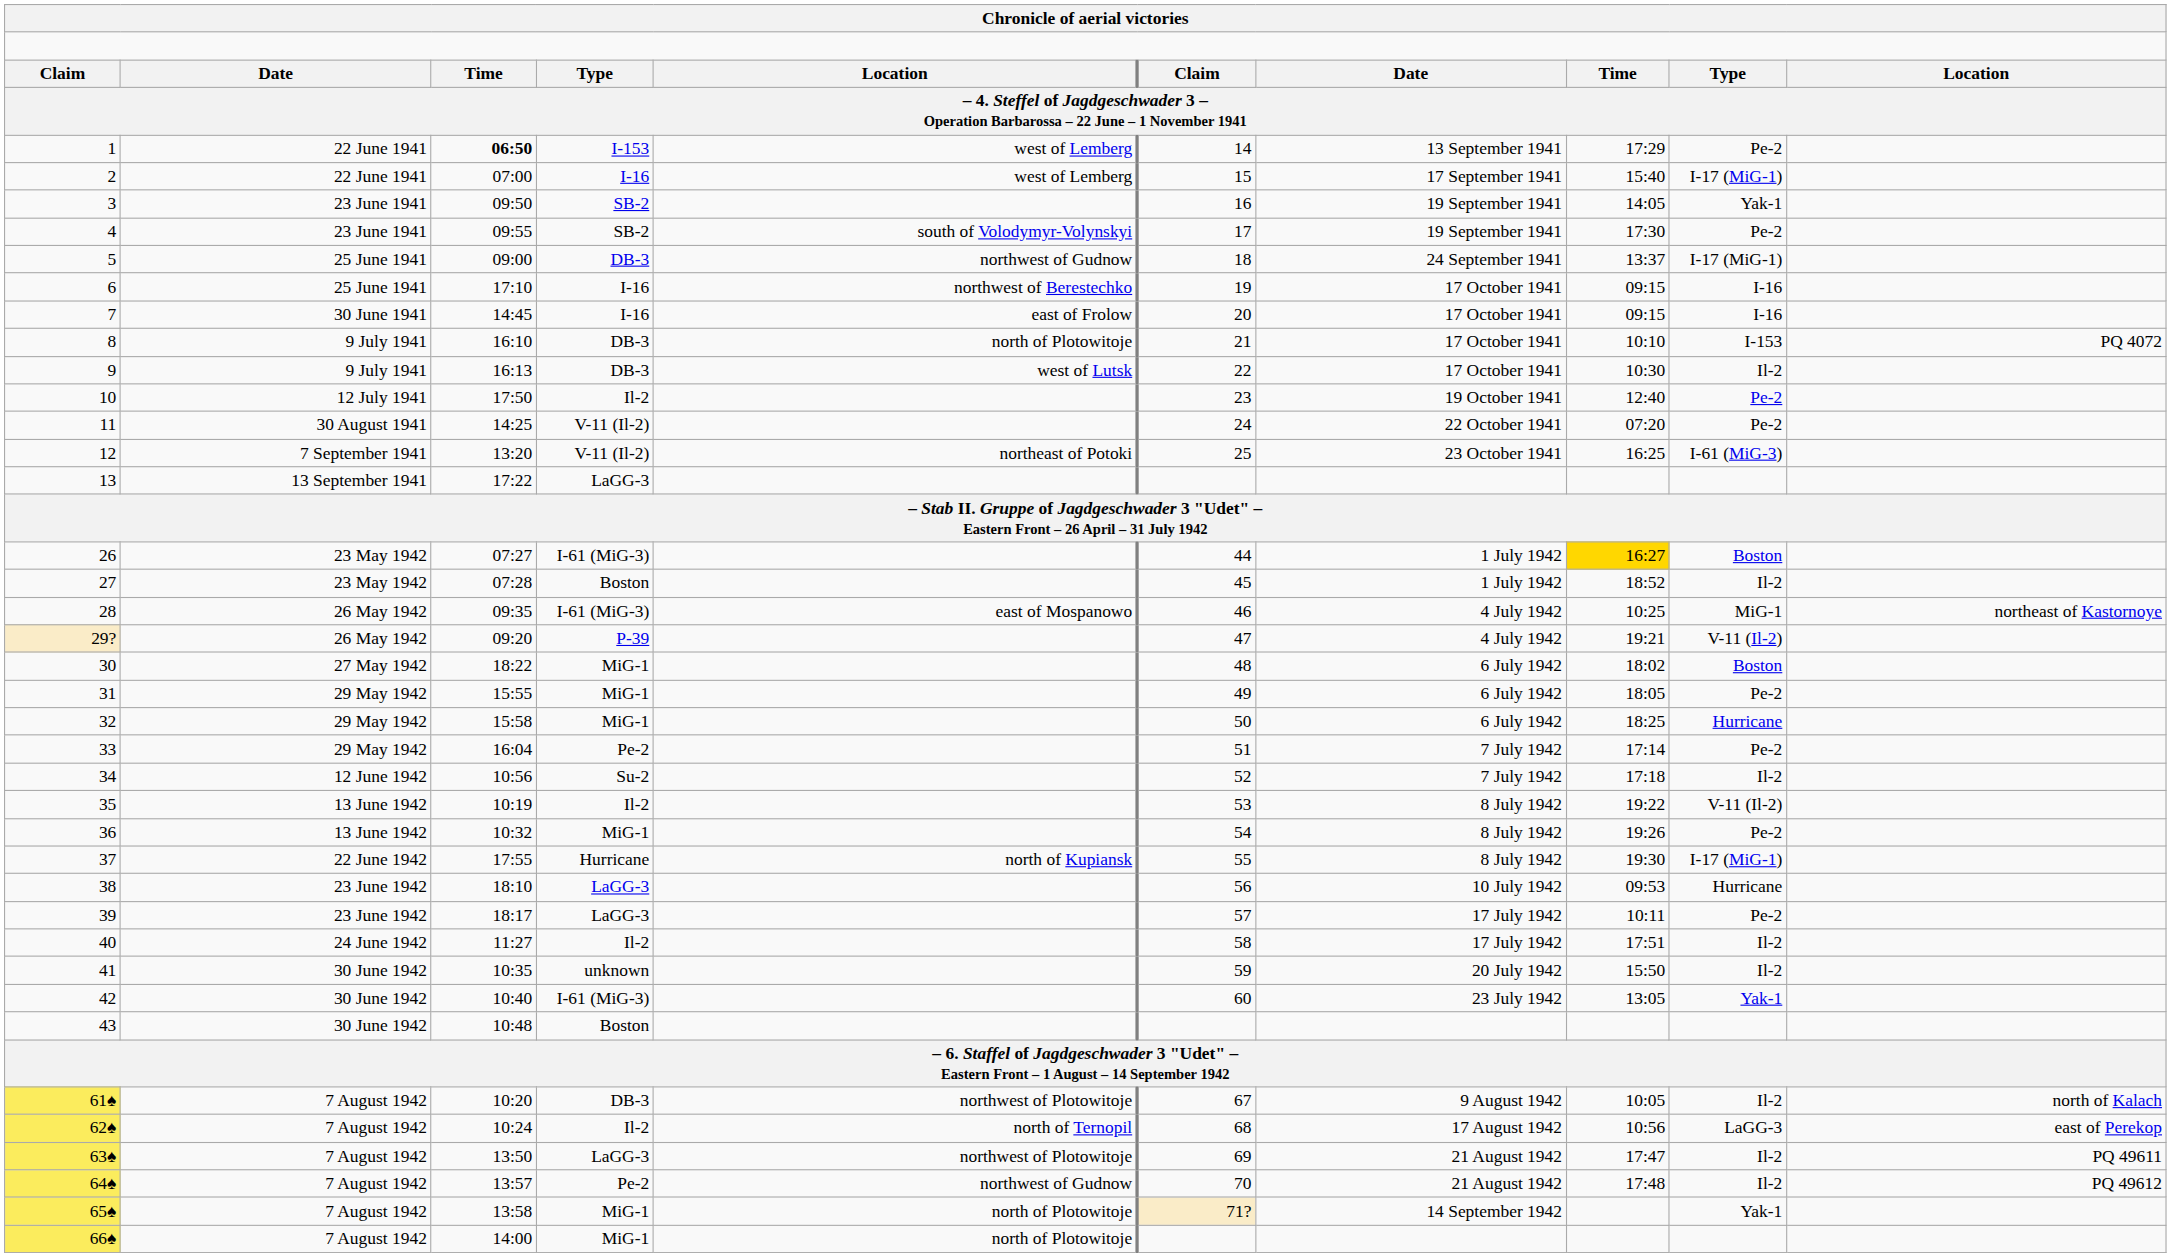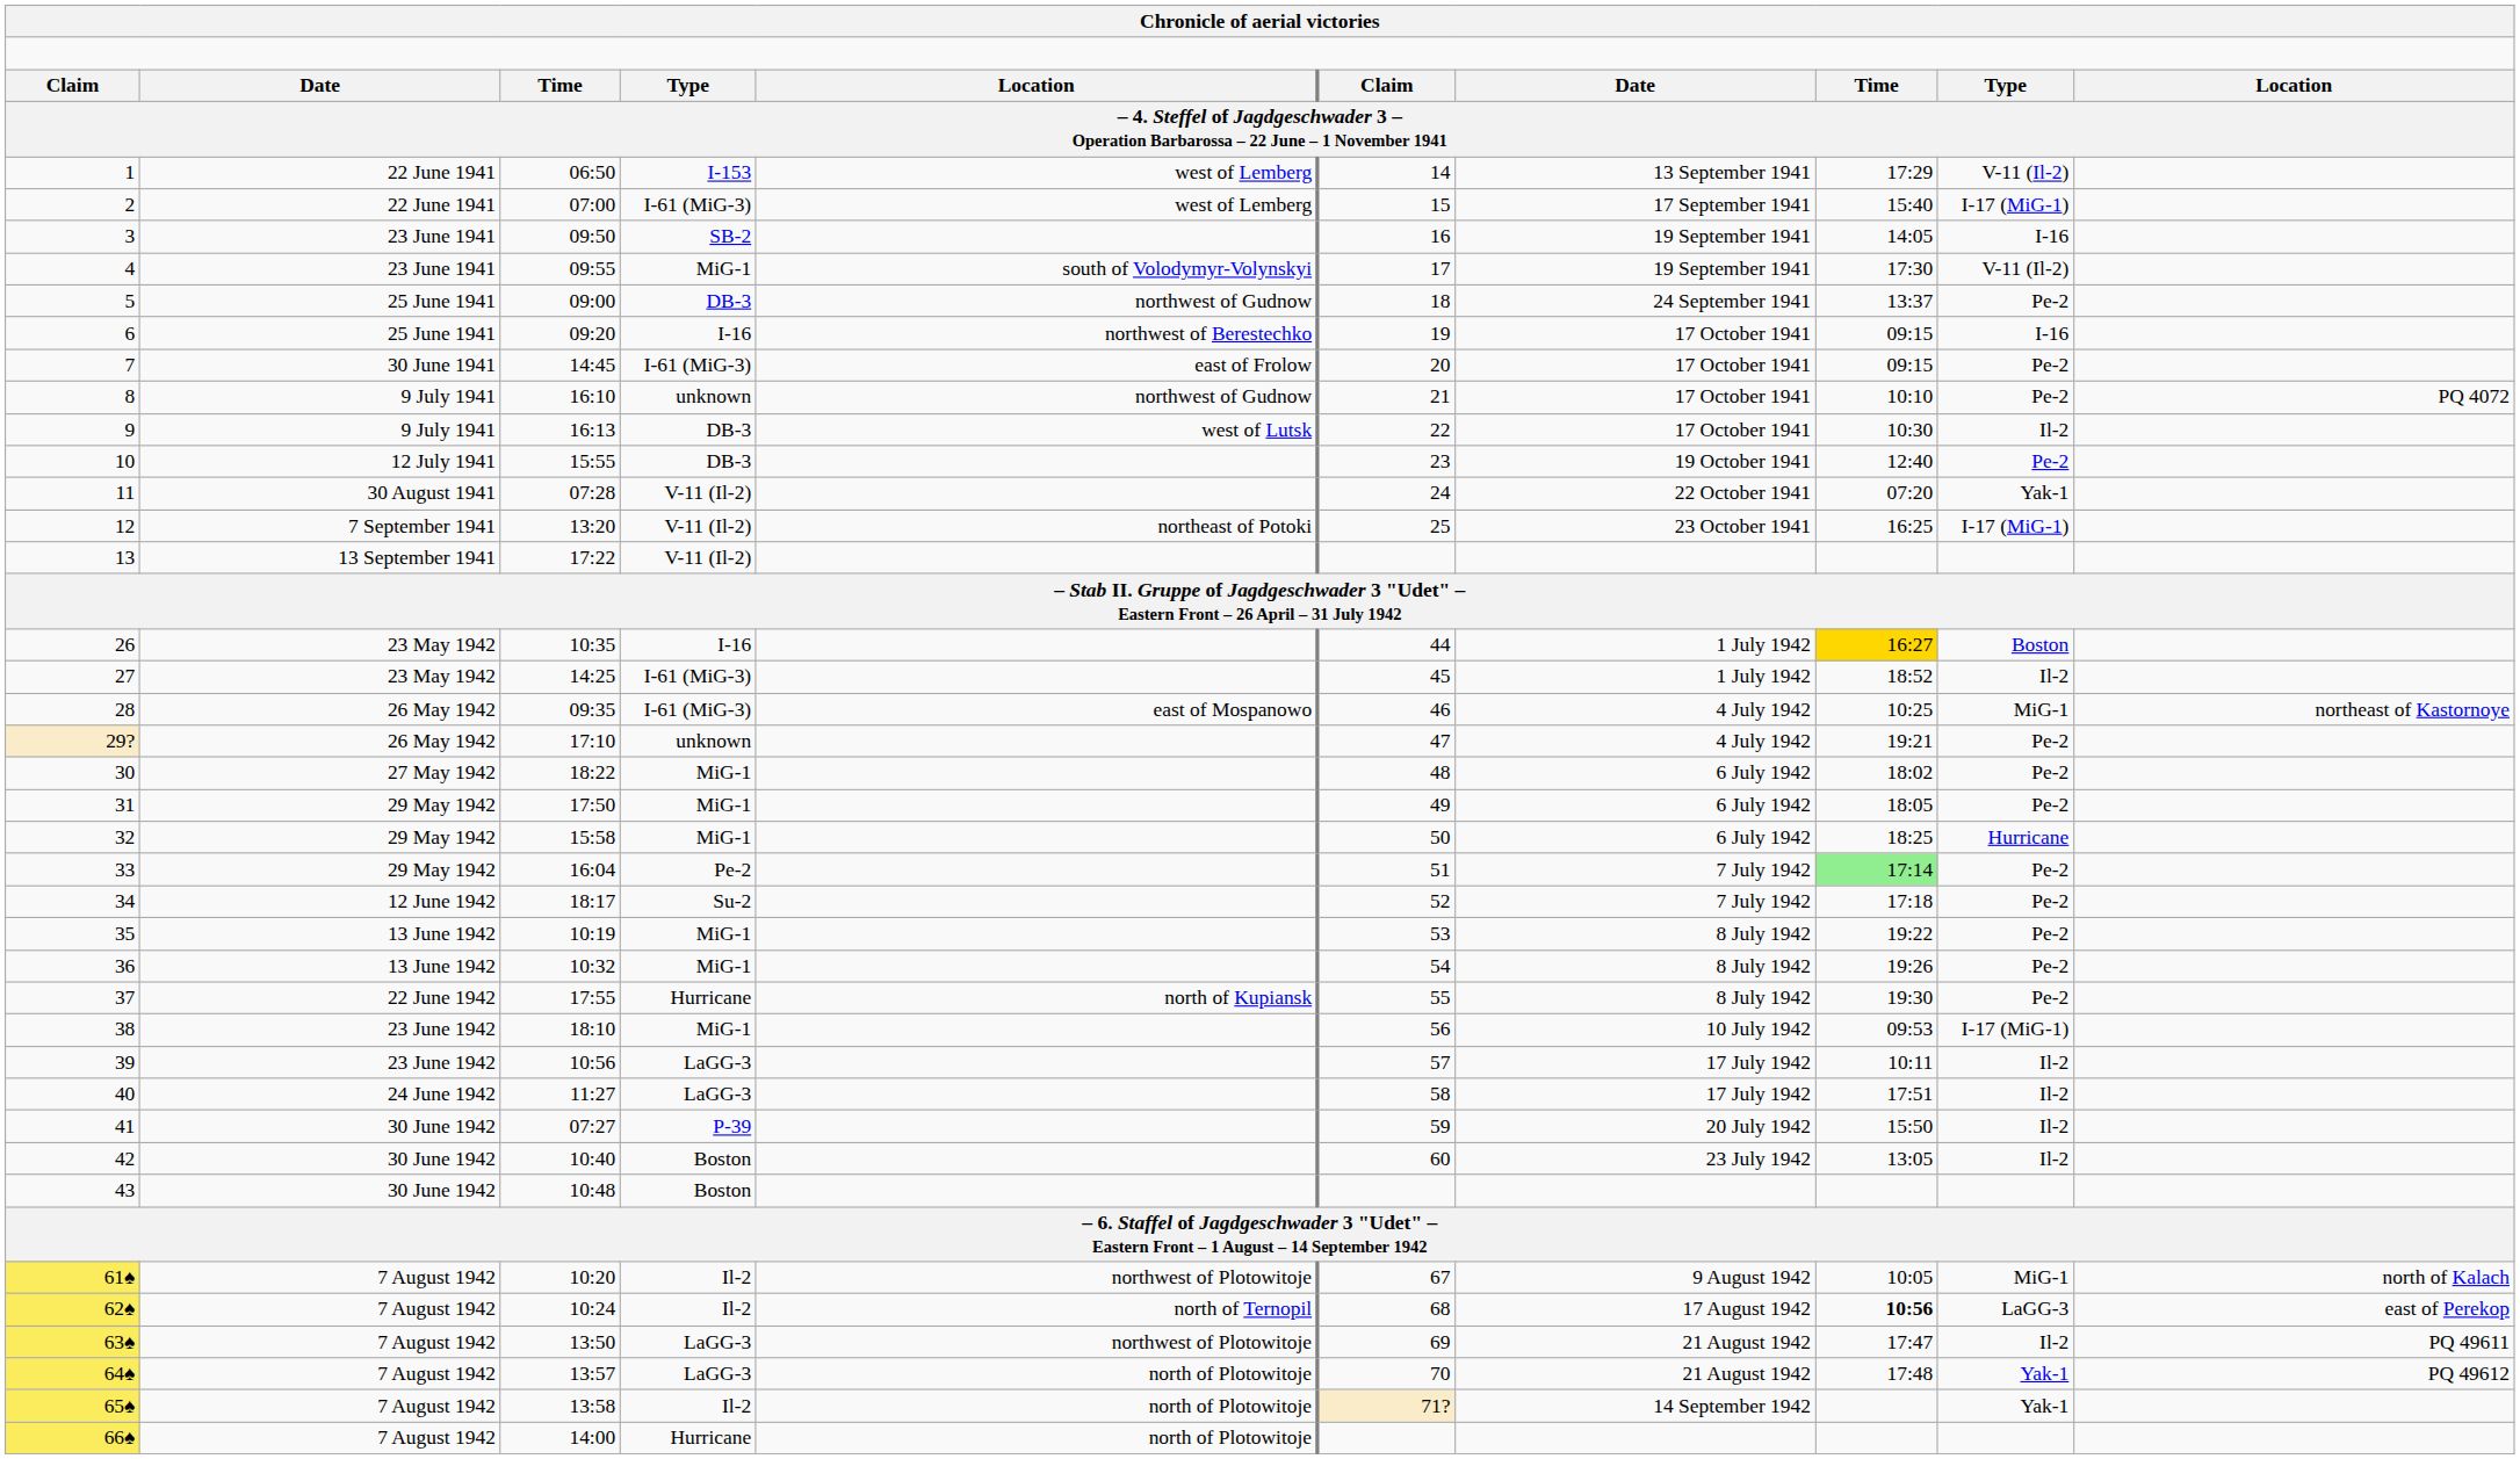1 | column 3: bold -> normal
1 | column 9: Pe-2 -> V-11 (Il-2)
2 | column 4: I-16 -> I-61 (MiG-3)
3 | column 9: Yak-1 -> I-16
4 | column 4: SB-2 -> MiG-1
4 | column 9: Pe-2 -> V-11 (Il-2)
5 | column 9: I-17 (MiG-1) -> Pe-2
6 | column 3: 17:10 -> 09:20
7 | column 4: I-16 -> I-61 (MiG-3)
7 | column 9: I-16 -> Pe-2
8 | column 4: DB-3 -> unknown
8 | column 5: north of Plotowitoje -> northwest of Gudnow
8 | column 9: I-153 -> Pe-2
10 | column 3: 17:50 -> 15:55
10 | column 4: Il-2 -> DB-3
11 | column 3: 14:25 -> 07:28
11 | column 9: Pe-2 -> Yak-1
12 | column 9: I-61 (MiG-3) -> I-17 (MiG-1)
13 | column 4: LaGG-3 -> V-11 (Il-2)
26 | column 3: 07:27 -> 10:35
26 | column 4: I-61 (MiG-3) -> I-16
27 | column 3: 07:28 -> 14:25
27 | column 4: Boston -> I-61 (MiG-3)
29? | column 3: 09:20 -> 17:10
29? | column 4: P-39 -> unknown
29? | column 9: V-11 (Il-2) -> Pe-2
30 | column 9: Boston -> Pe-2
31 | column 3: 15:55 -> 17:50
33 | column 8: no background -> lightgreen background
34 | column 3: 10:56 -> 18:17
34 | column 9: Il-2 -> Pe-2
35 | column 4: Il-2 -> MiG-1
35 | column 9: V-11 (Il-2) -> Pe-2
37 | column 9: I-17 (MiG-1) -> Pe-2
38 | column 4: LaGG-3 -> MiG-1
38 | column 9: Hurricane -> I-17 (MiG-1)
39 | column 3: 18:17 -> 10:56
39 | column 9: Pe-2 -> Il-2
40 | column 4: Il-2 -> LaGG-3
41 | column 3: 10:35 -> 07:27
41 | column 4: unknown -> P-39
42 | column 4: I-61 (MiG-3) -> Boston
42 | column 9: Yak-1 -> Il-2
61♠ | column 4: DB-3 -> Il-2
61♠ | column 9: Il-2 -> MiG-1
62♠ | column 8: normal -> bold
64♠ | column 4: Pe-2 -> LaGG-3
64♠ | column 5: northwest of Gudnow -> north of Plotowitoje
64♠ | column 9: Il-2 -> Yak-1
65♠ | column 4: MiG-1 -> Il-2
66♠ | column 4: MiG-1 -> Hurricane
